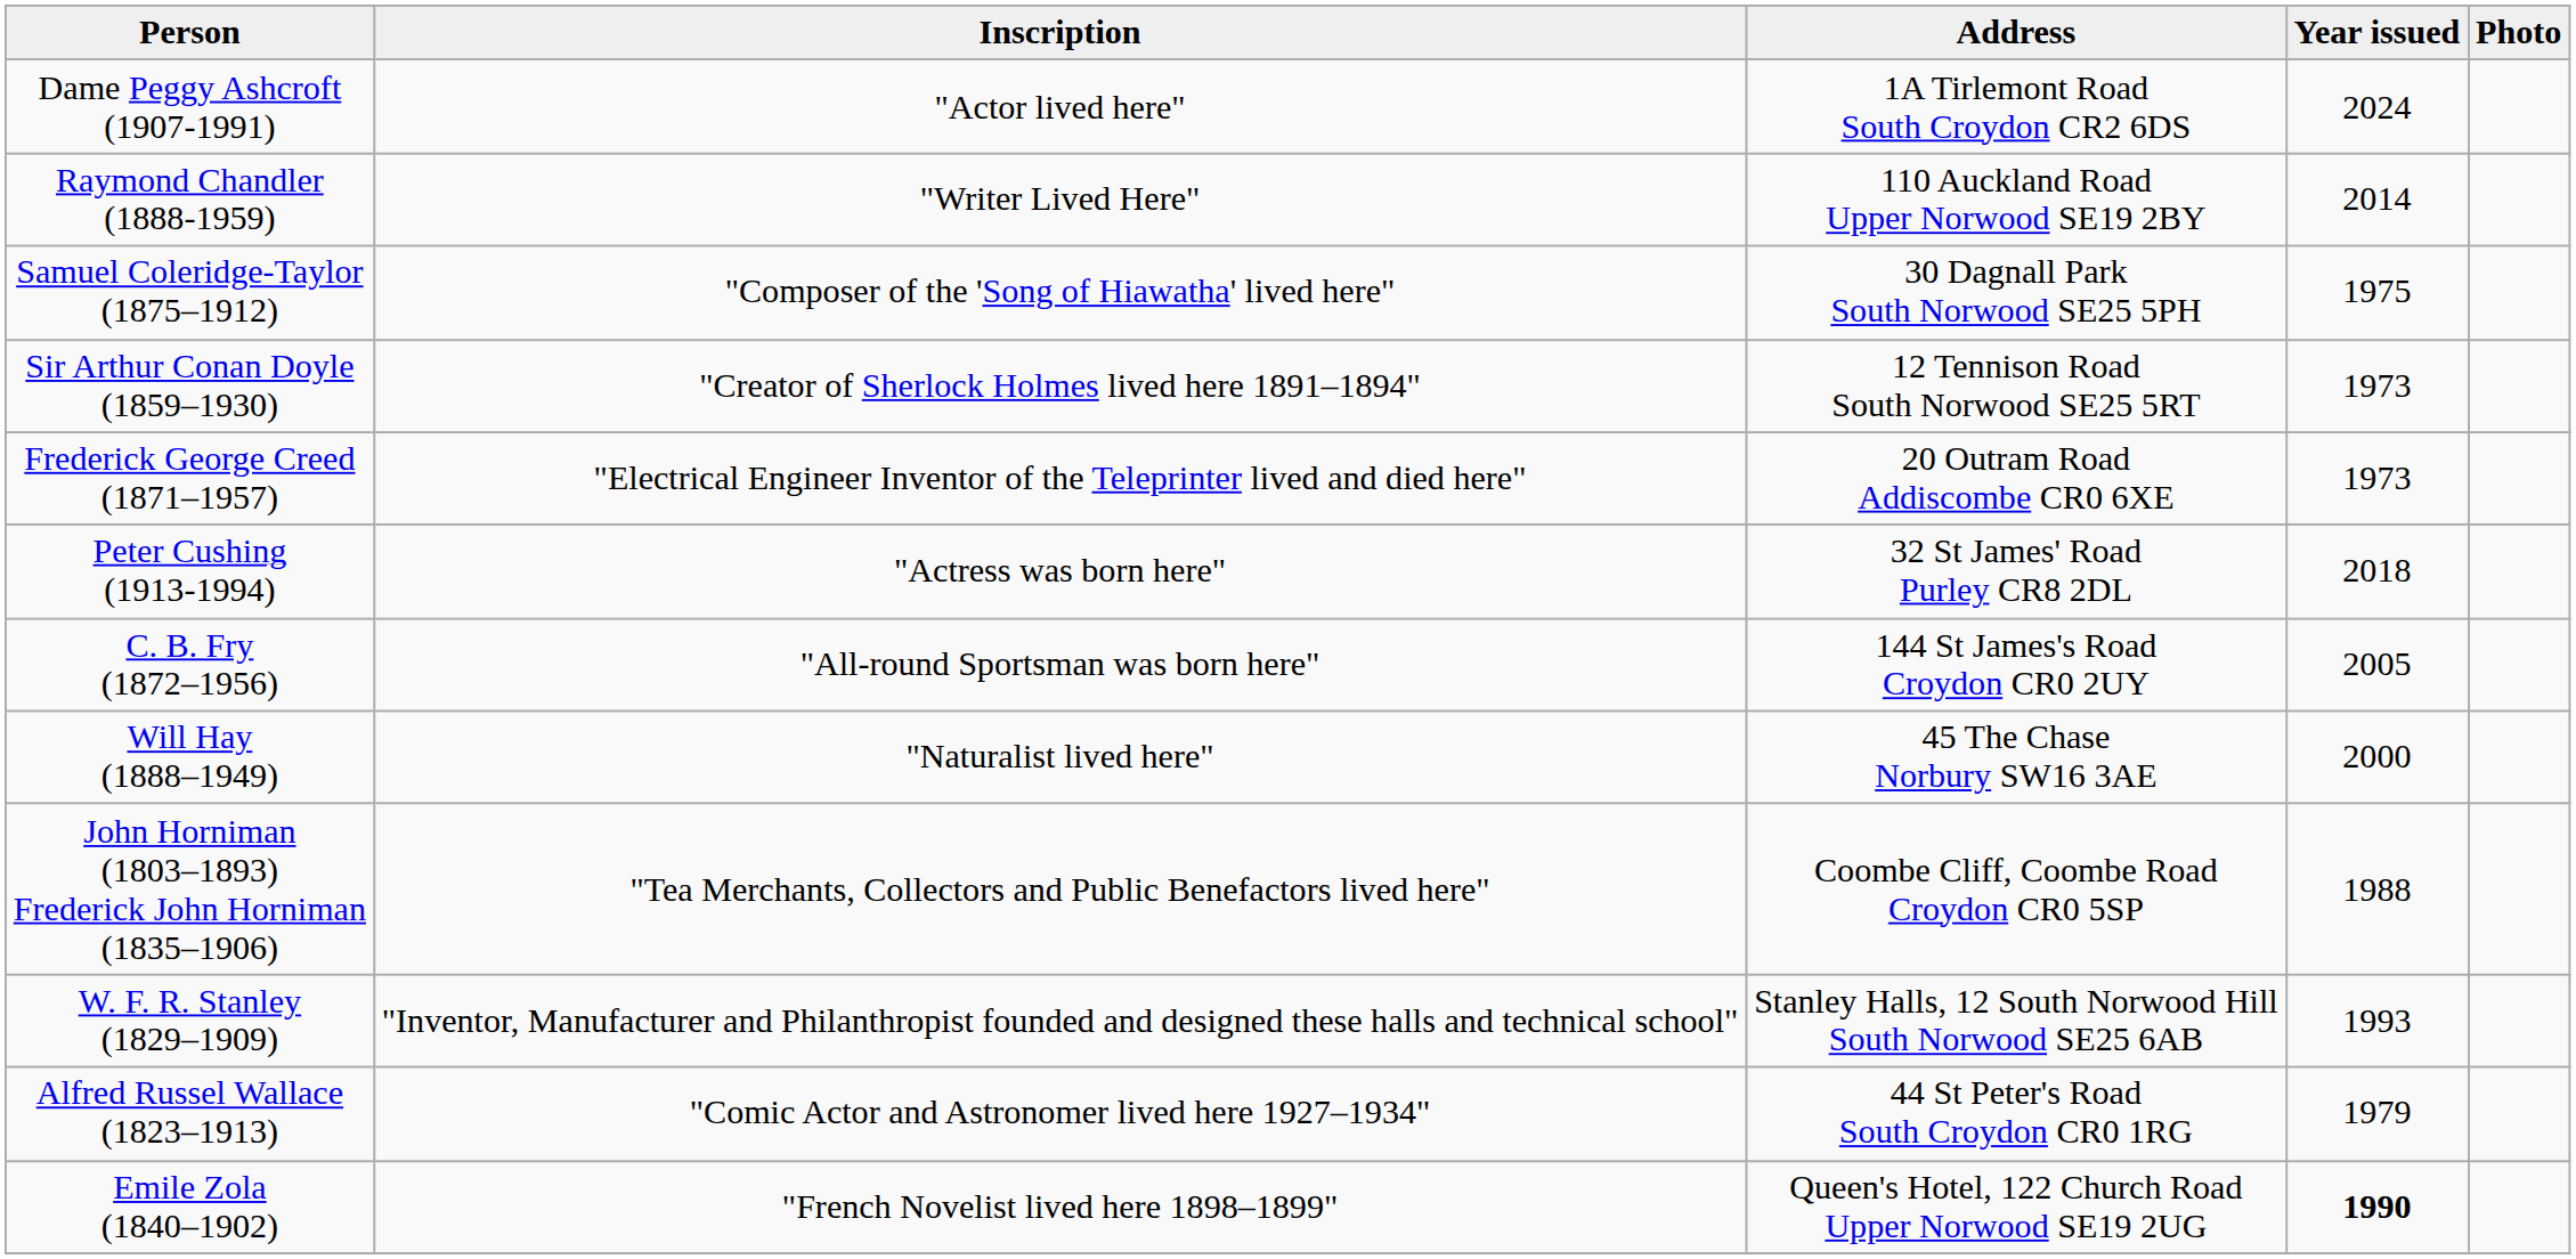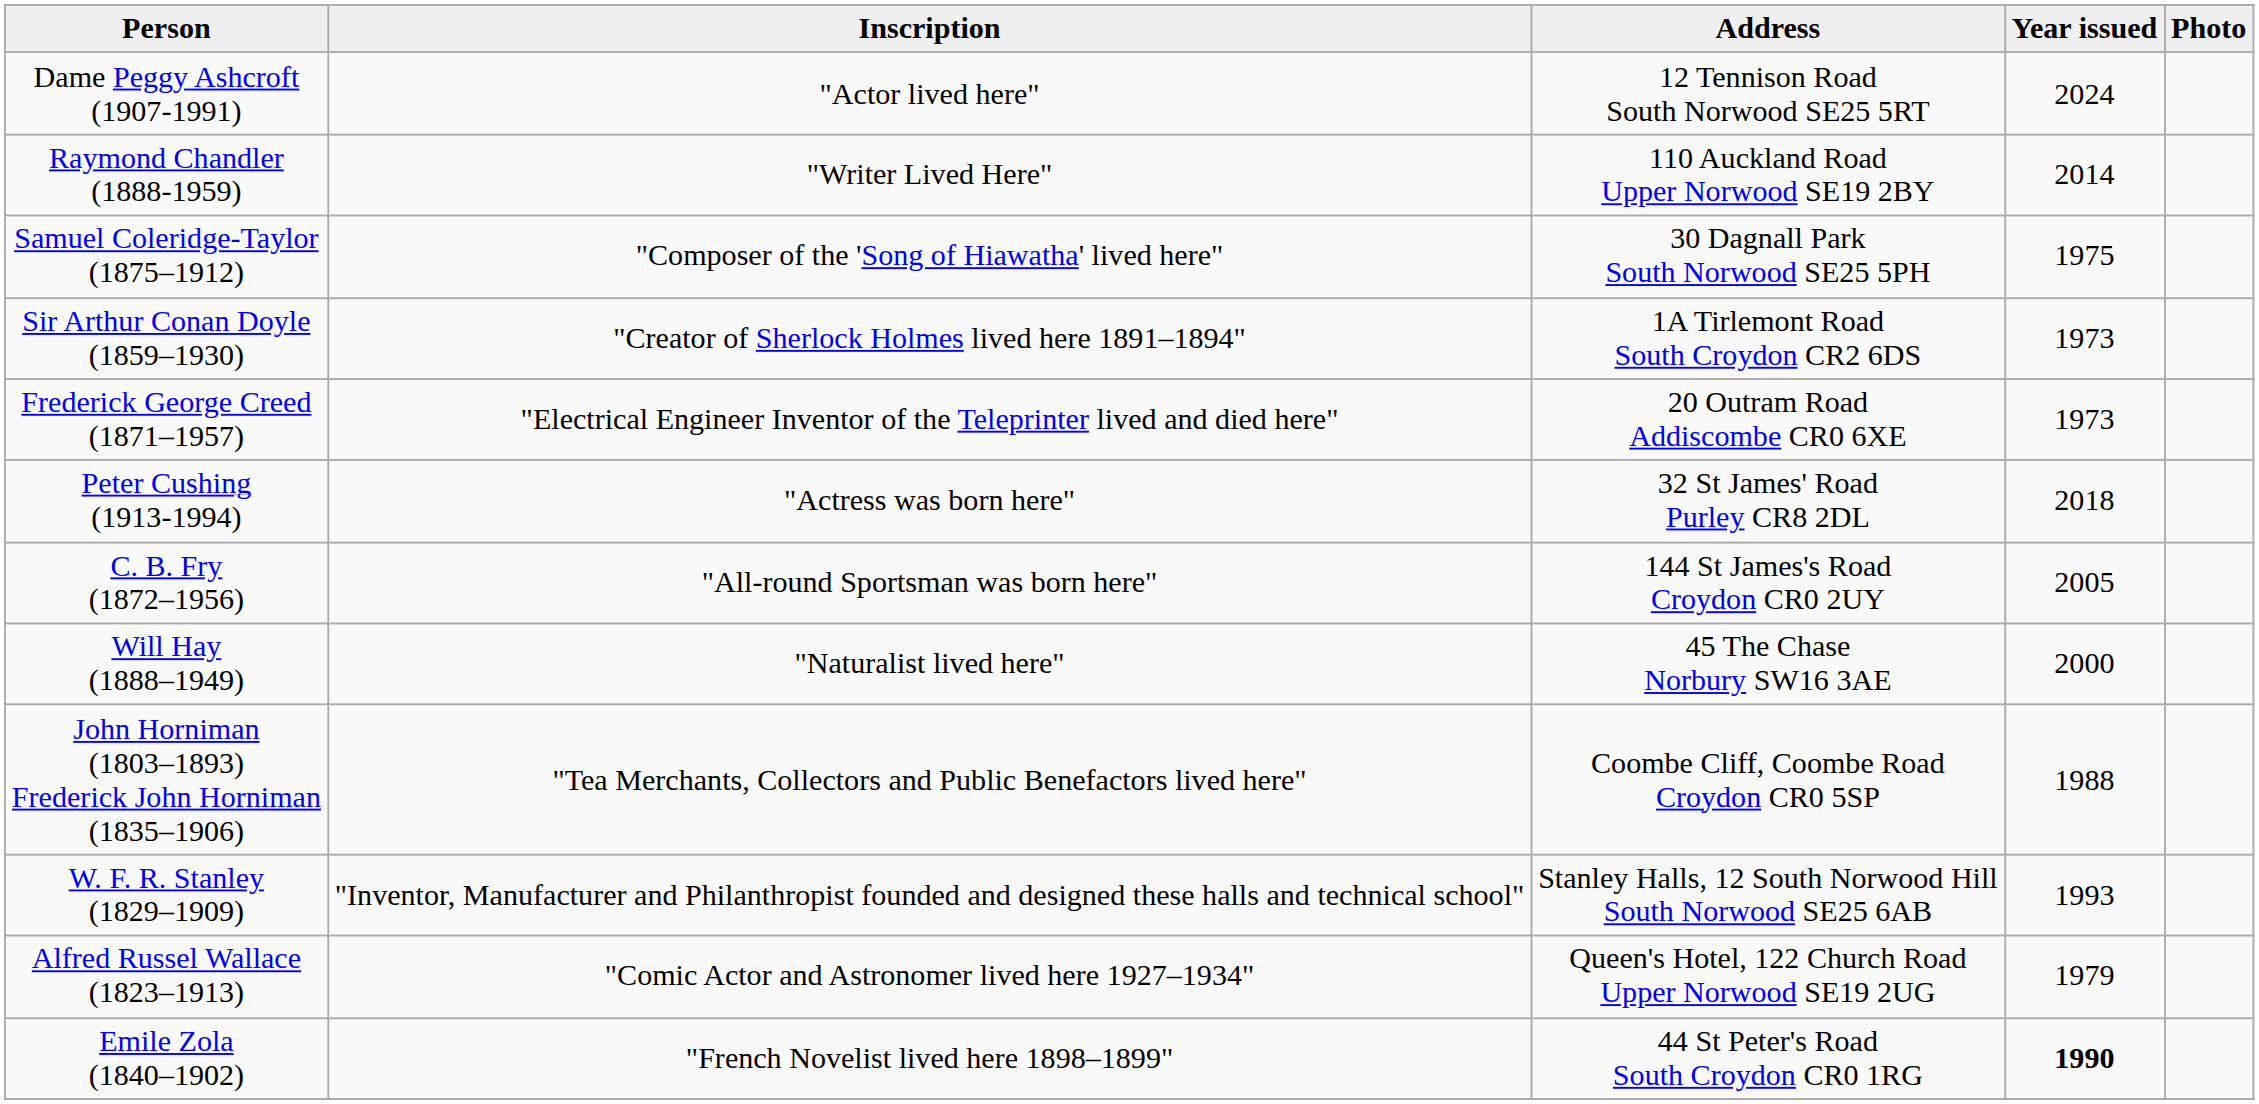Dame Peggy Ashcroft (1907-1991) | Address: 1A Tirlemont Road South Croydon CR2 6DS -> 12 Tennison Road South Norwood SE25 5RT
Sir Arthur Conan Doyle (1859–1930) | Address: 12 Tennison Road South Norwood SE25 5RT -> 1A Tirlemont Road South Croydon CR2 6DS
Alfred Russel Wallace (1823–1913) | Address: 44 St Peter's Road South Croydon CR0 1RG -> Queen's Hotel, 122 Church Road Upper Norwood SE19 2UG
Emile Zola (1840–1902) | Address: Queen's Hotel, 122 Church Road Upper Norwood SE19 2UG -> 44 St Peter's Road South Croydon CR0 1RG
